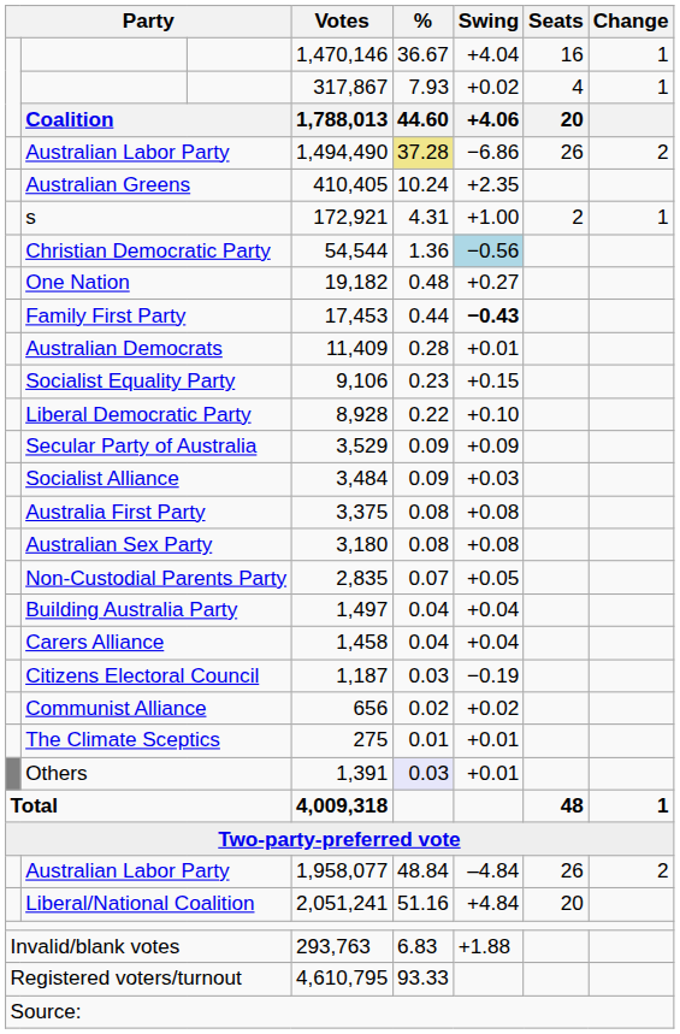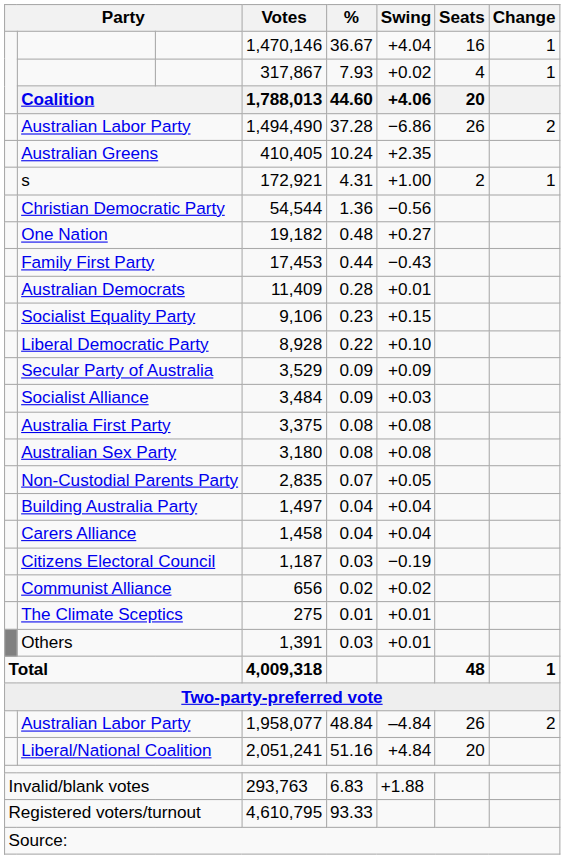Australian Labor Party / 1,494,490 | %: khaki background -> no background
Christian Democratic Party | Swing: lightblue background -> no background
Family First Party | Swing: bold -> normal
Others | %: lavender background -> no background
